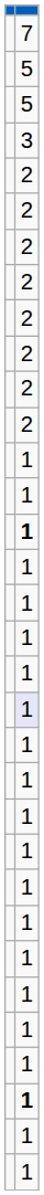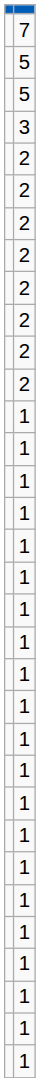row 16 | column 2: bold -> normal
row 21 | column 2: lavender background -> no background
row 32 | column 2: bold -> normal
